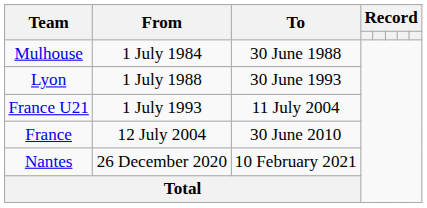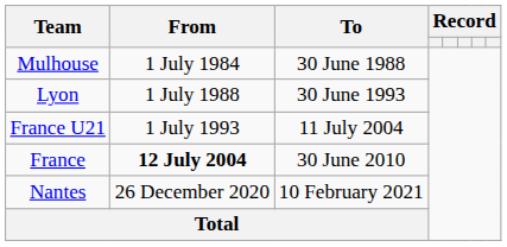France | From: normal -> bold
